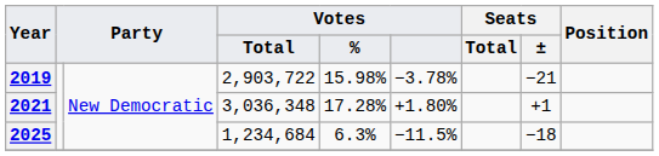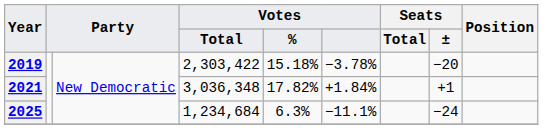2019 | Votes / Total: 2,903,722 -> 2,303,422
2019 | Votes / %: 15.98% -> 15.18%
2019 | Seats / ±: −21 -> −20
2021 | Votes / %: 17.28% -> 17.82%
2021 | Votes: +1.80% -> +1.84%
2025 | Votes: −11.5% -> −11.1%
2025 | Seats / ±: −18 -> −24
